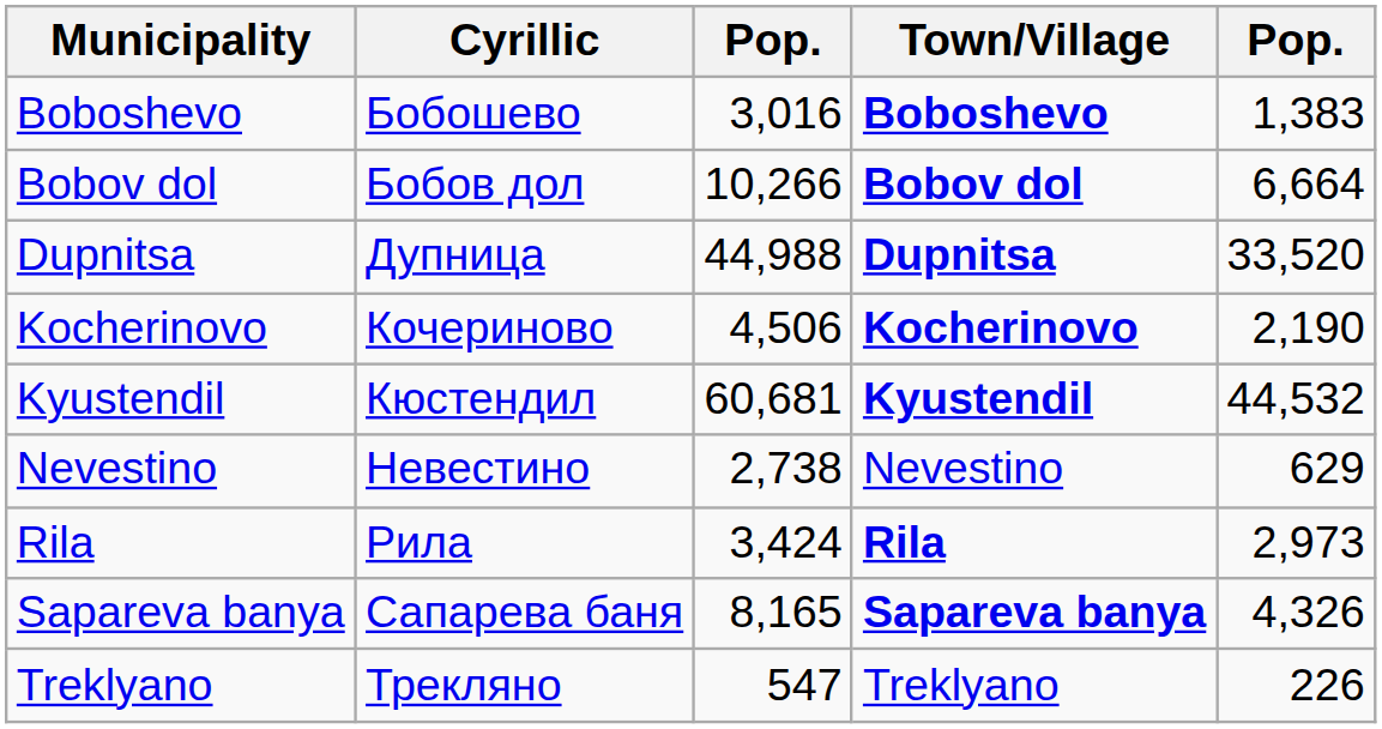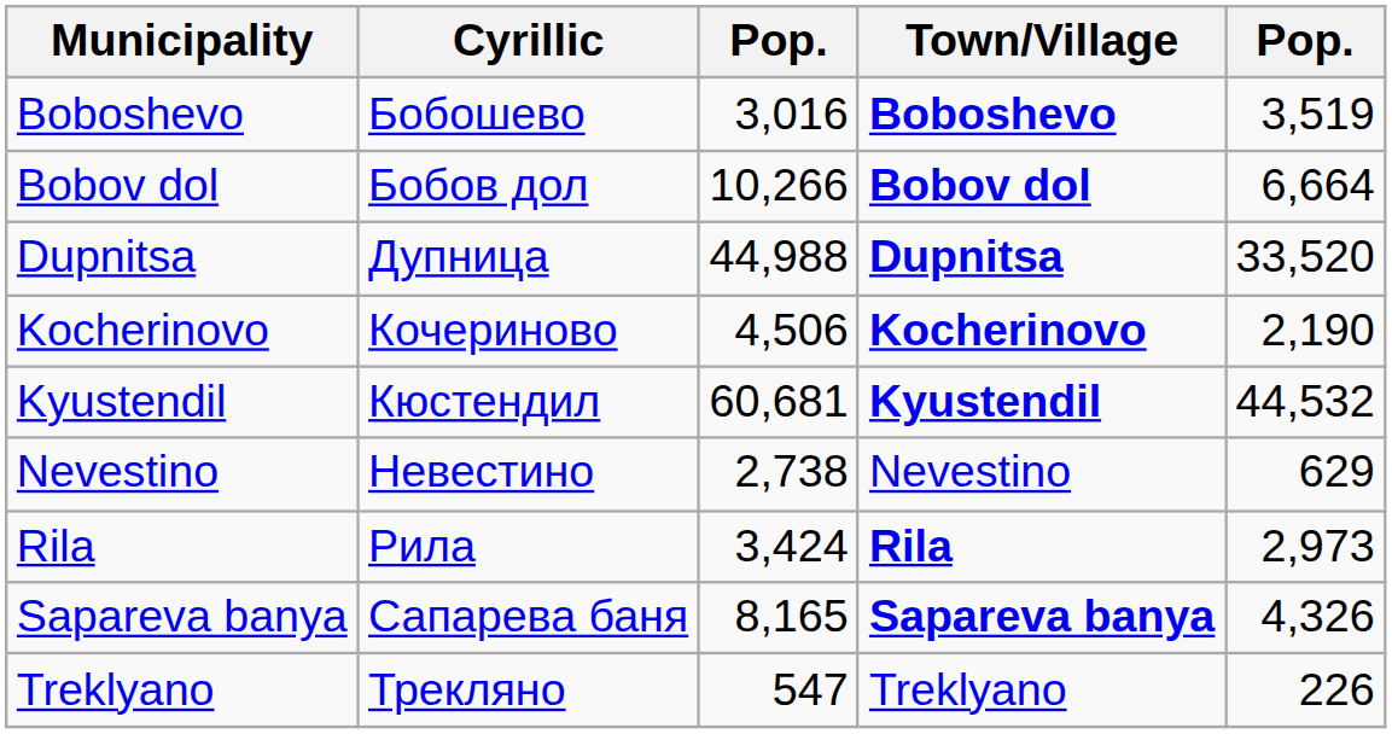row 2 | column 5: 1,383 -> 3,519
